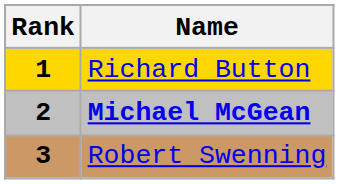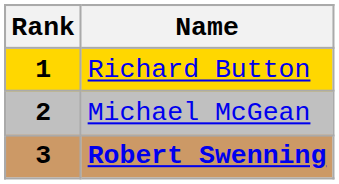Michael McGean | Name: bold -> normal
Robert Swenning | Name: normal -> bold
